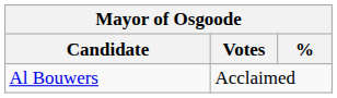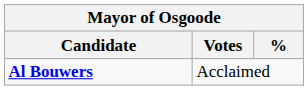Al Bouwers | Candidate: normal -> bold
